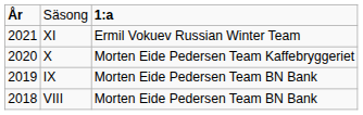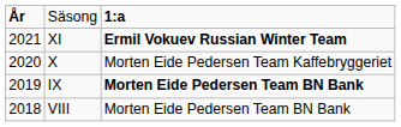XI | column 3: normal -> bold
IX | column 3: normal -> bold
